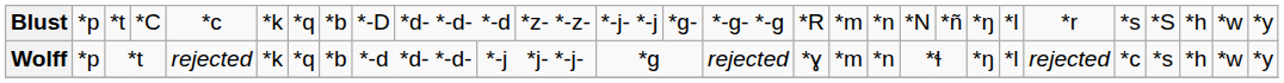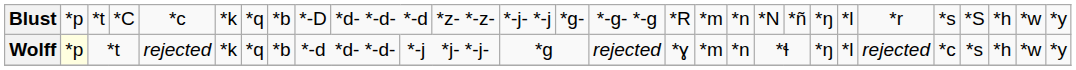Wolff | column 2: no background -> lightyellow background
